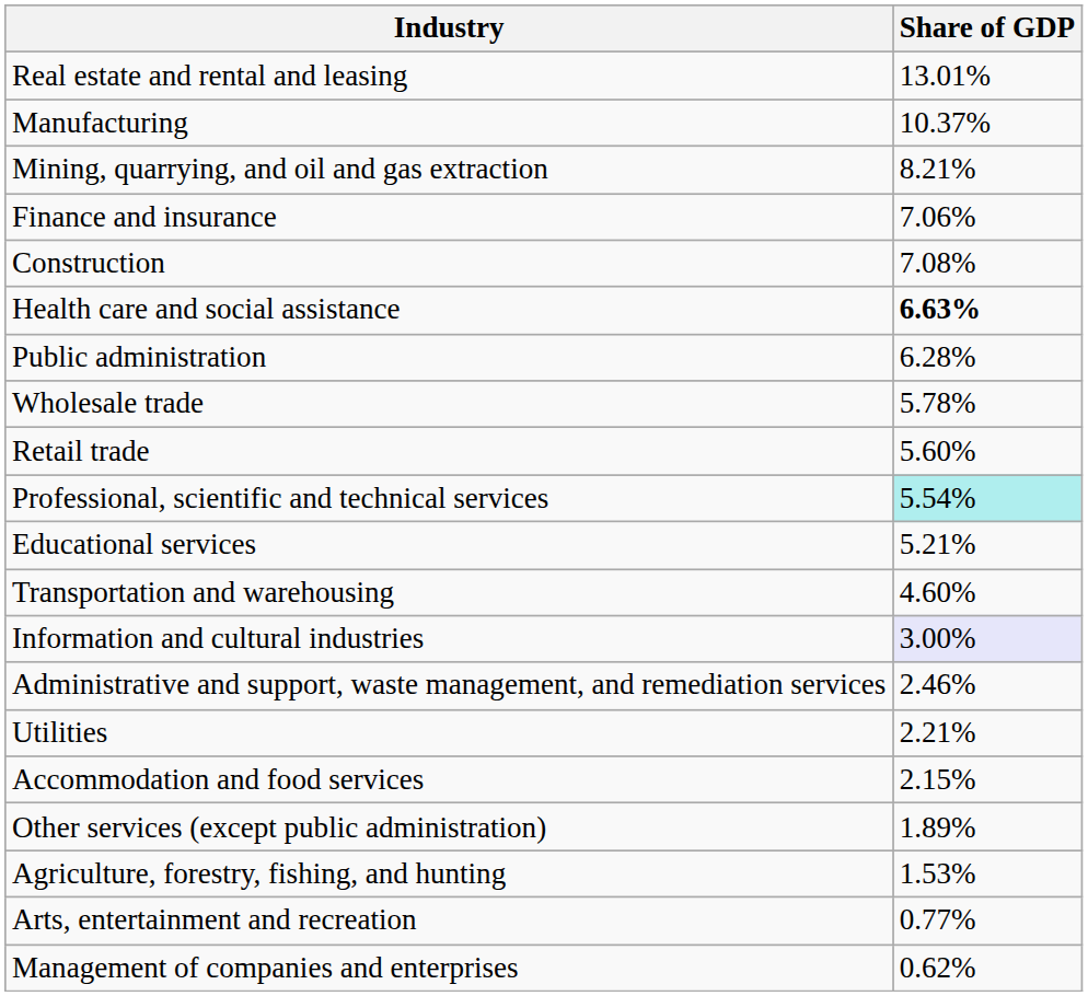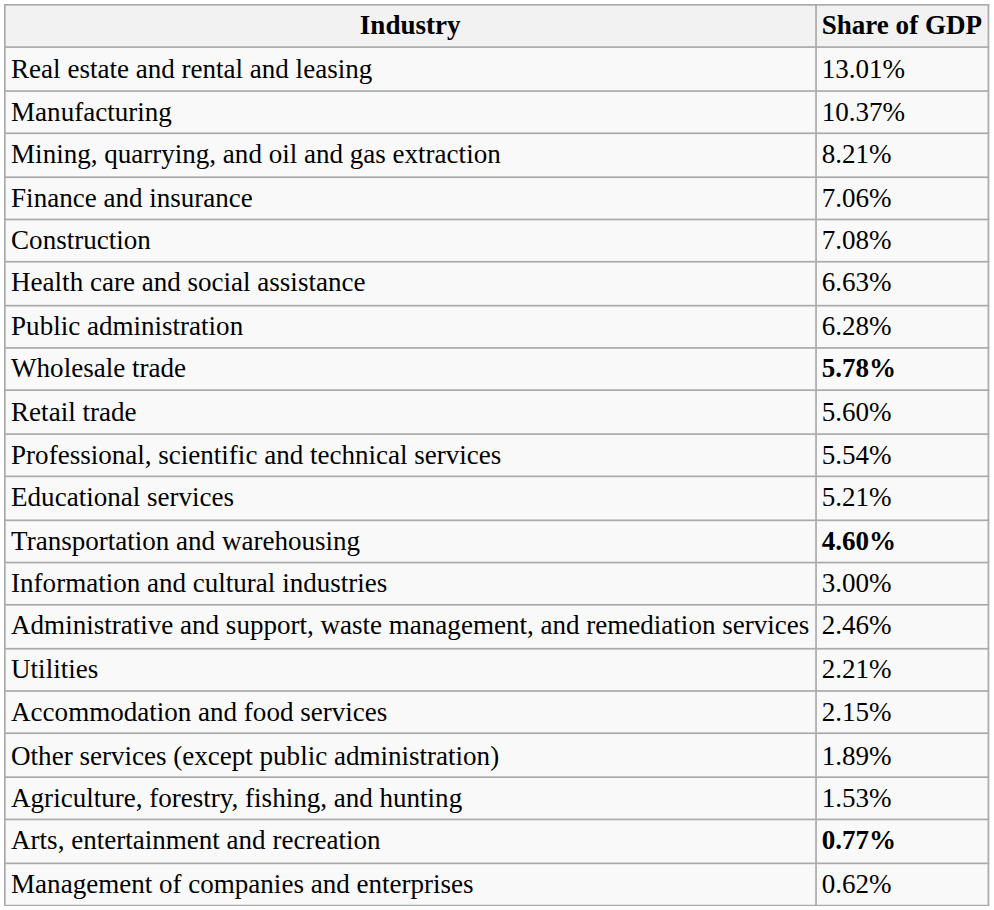Health care and social assistance | Share of GDP: bold -> normal
Wholesale trade | Share of GDP: normal -> bold
Professional, scientific and technical services | Share of GDP: paleturquoise background -> no background
Transportation and warehousing | Share of GDP: normal -> bold
Information and cultural industries | Share of GDP: lavender background -> no background
Arts, entertainment and recreation | Share of GDP: normal -> bold
